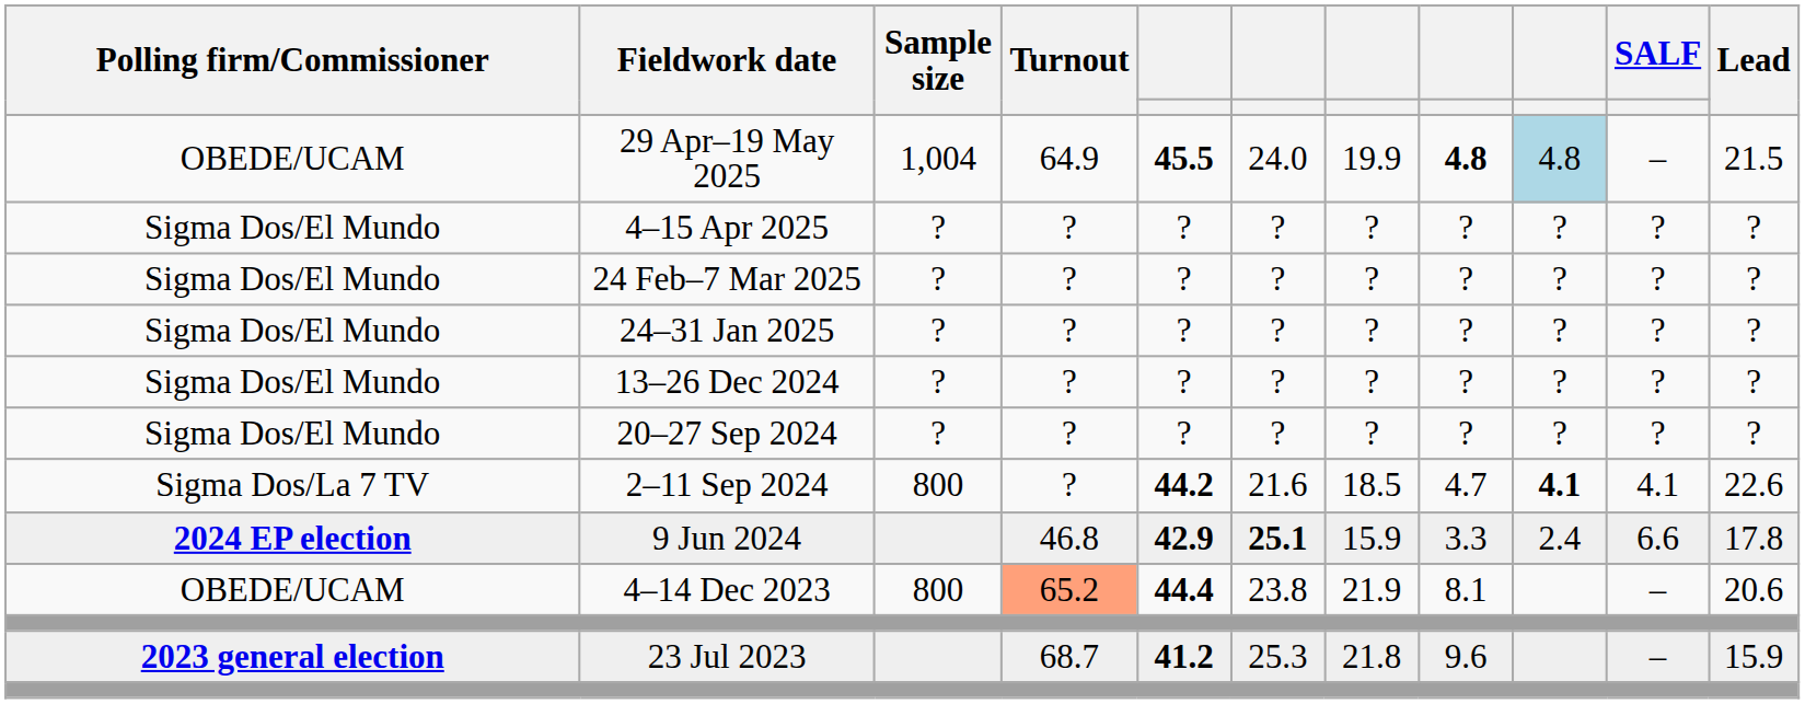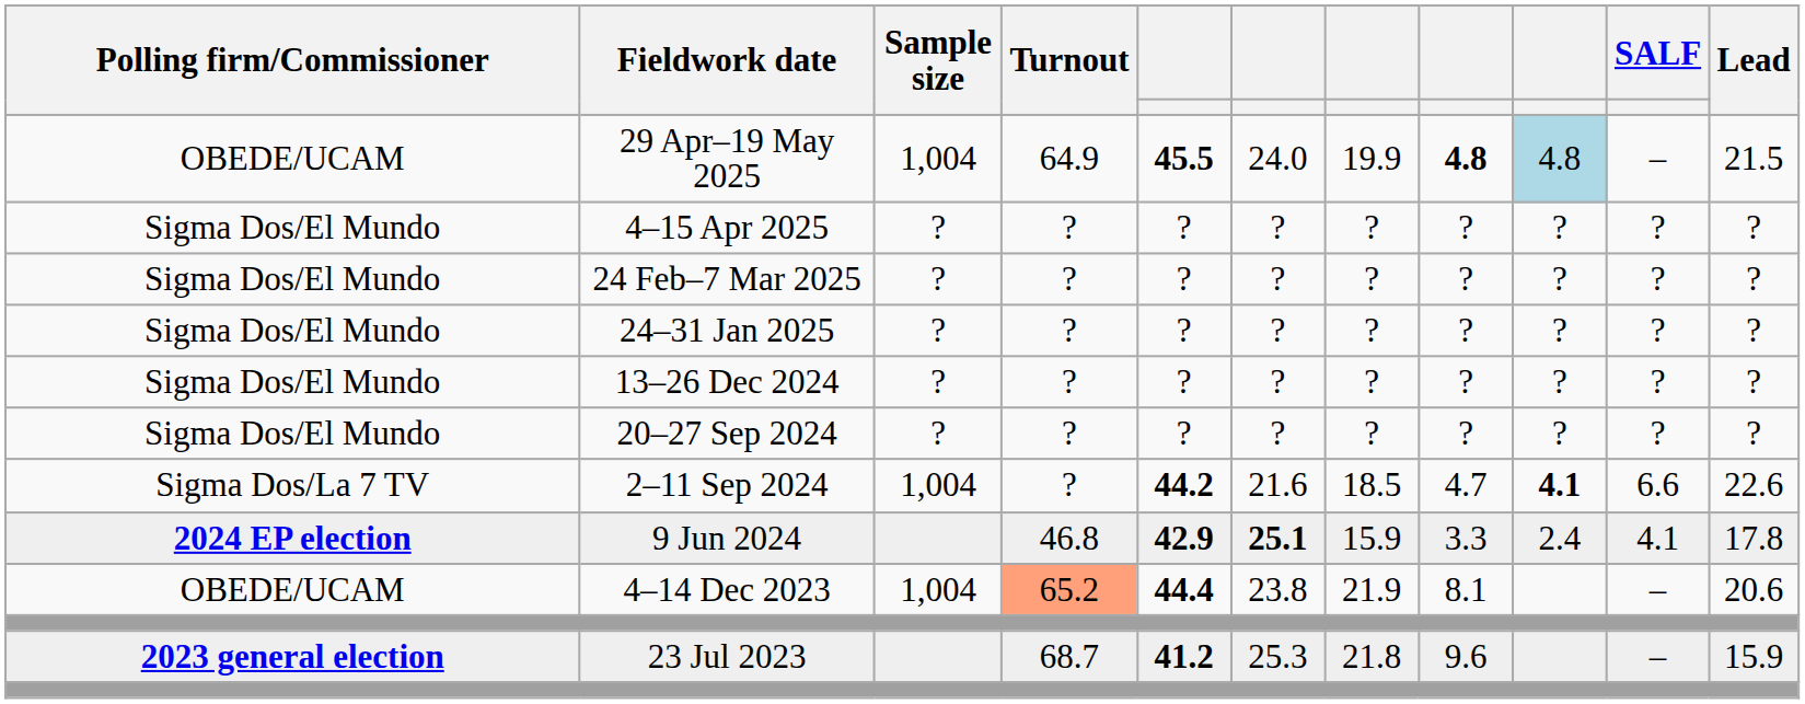2–11 Sep 2024 | Sample size: 800 -> 1,004
2–11 Sep 2024 | SALF: 4.1 -> 6.6
9 Jun 2024 | SALF: 6.6 -> 4.1
4–14 Dec 2023 | Sample size: 800 -> 1,004
